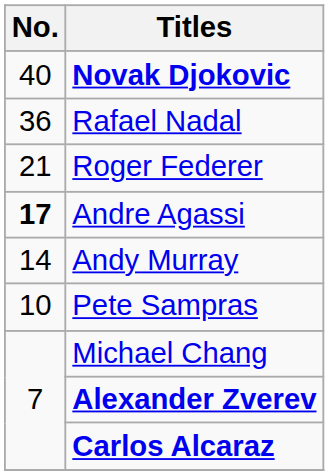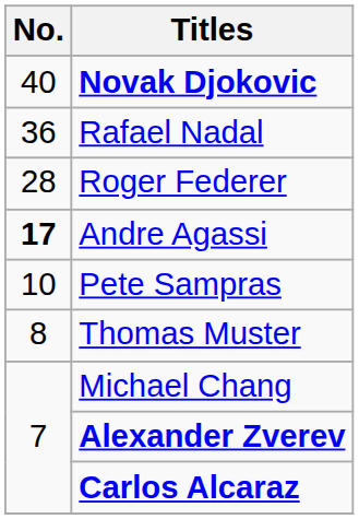Roger Federer | No.: 21 -> 28
- row: 14 | Andy Murray
+ row: 8 | Thomas Muster
